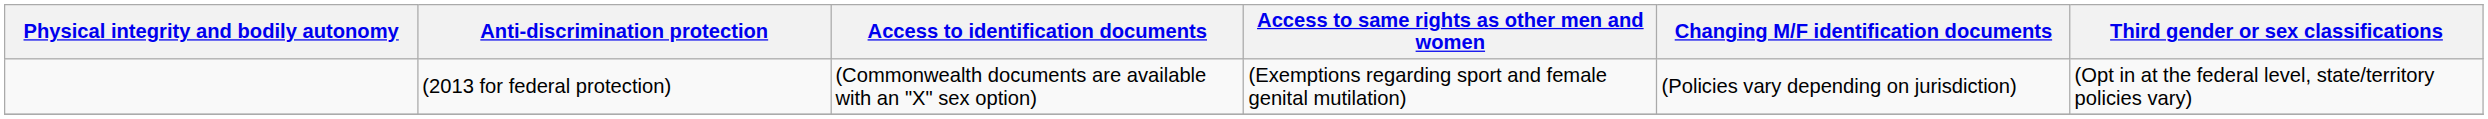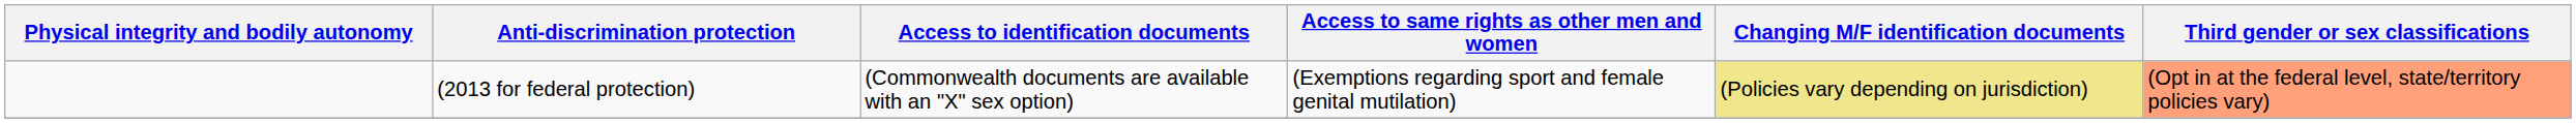(2013 for federal protection) | Changing M/F identification documents: no background -> khaki background
(2013 for federal protection) | Third gender or sex classifications: no background -> lightsalmon background
